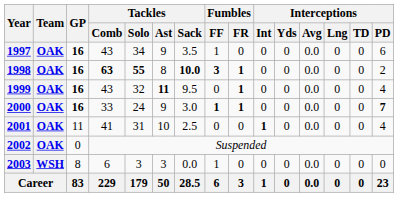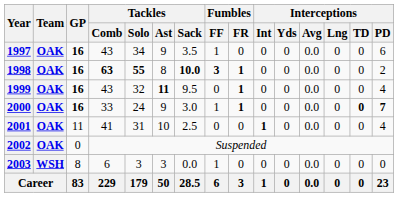2000 | Fumbles / FF: bold -> normal
2000 | Interceptions / TD: normal -> bold
